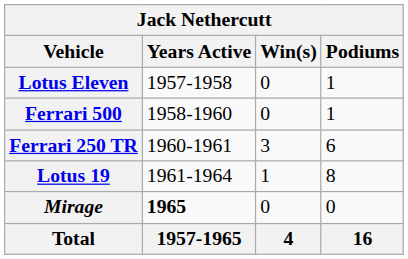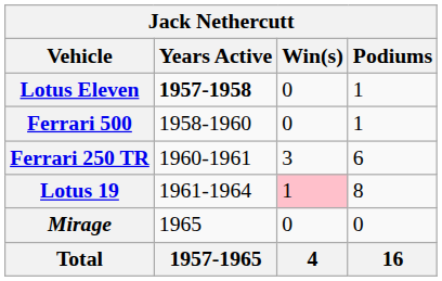Lotus Eleven | Years Active: normal -> bold
Lotus 19 | Win(s): no background -> pink background
Mirage | Years Active: bold -> normal
